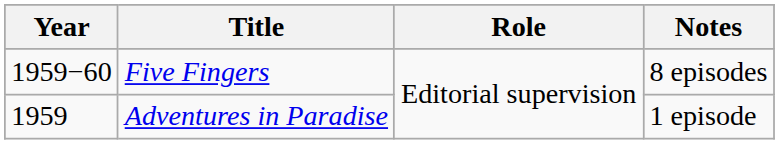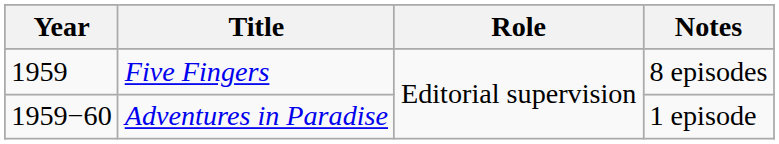Five Fingers | Year: 1959−60 -> 1959
Adventures in Paradise | Year: 1959 -> 1959−60
